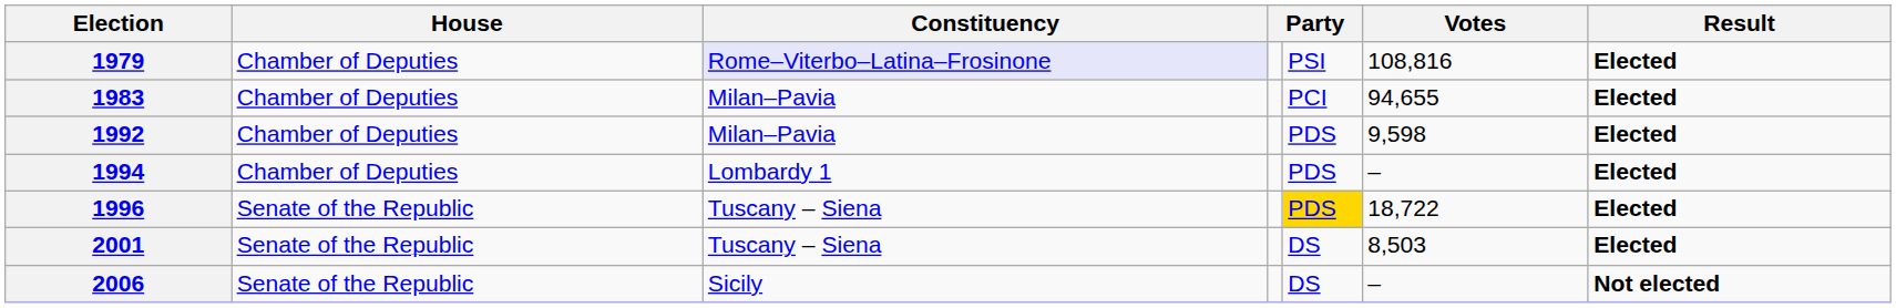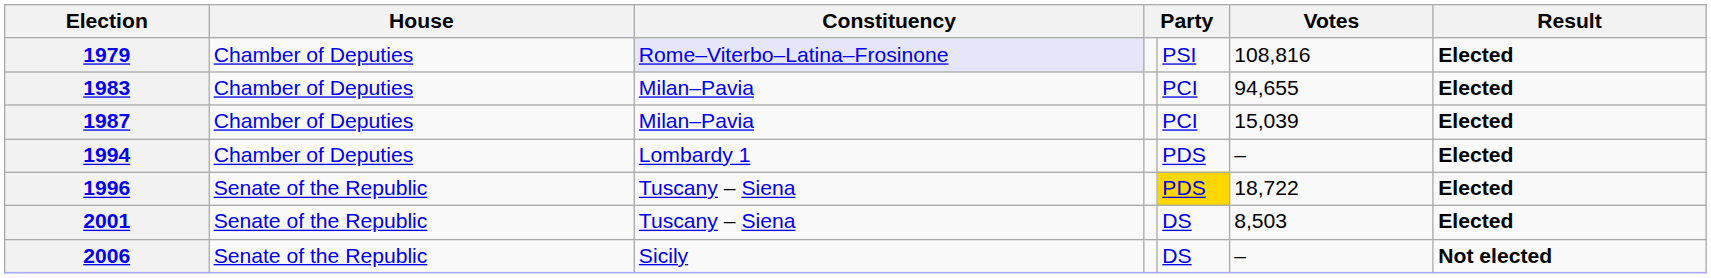+ row: 1987 | Chamber of Deputies | Milan–Pavia | PCI | 15,039 | Elected
- row: 1992 | Chamber of Deputies | Milan–Pavia | PDS | 9,598 | Elected
